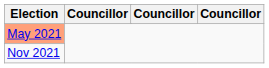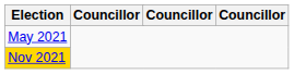May 2021 | Election: lightsalmon background -> no background
Nov 2021 | Election: no background -> gold background
